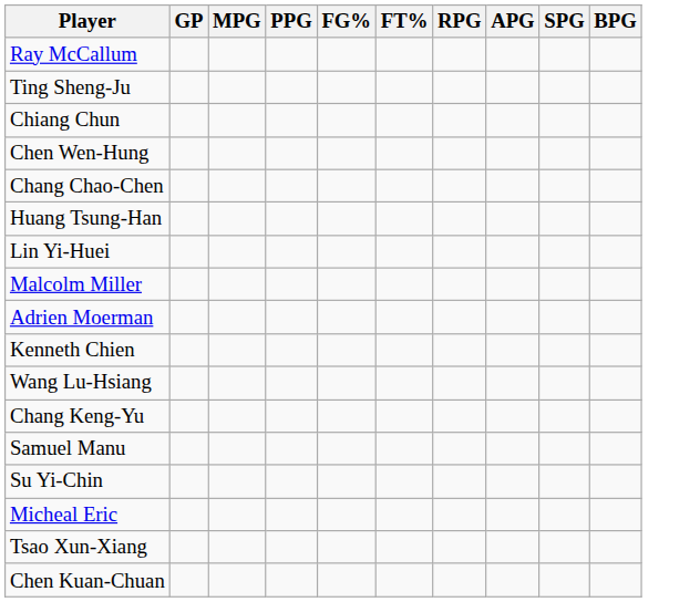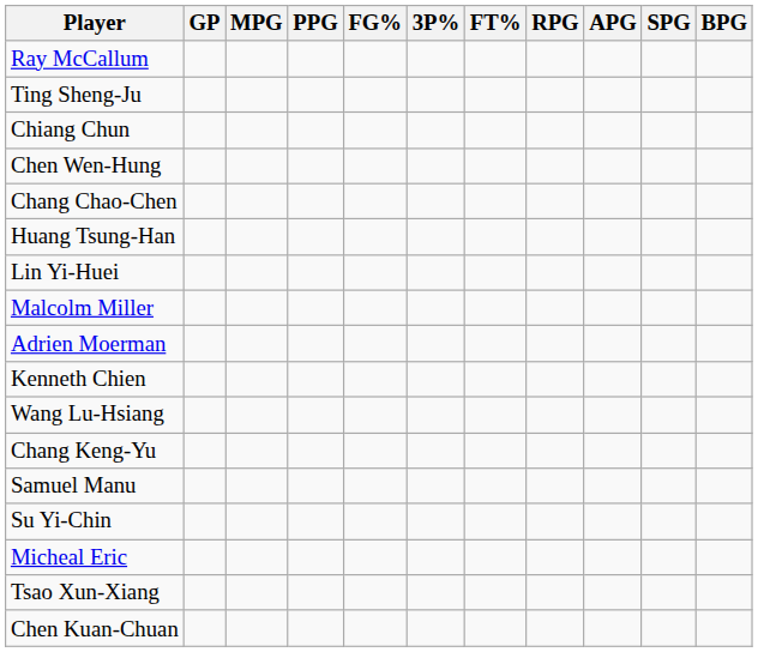+ column: 3P%
